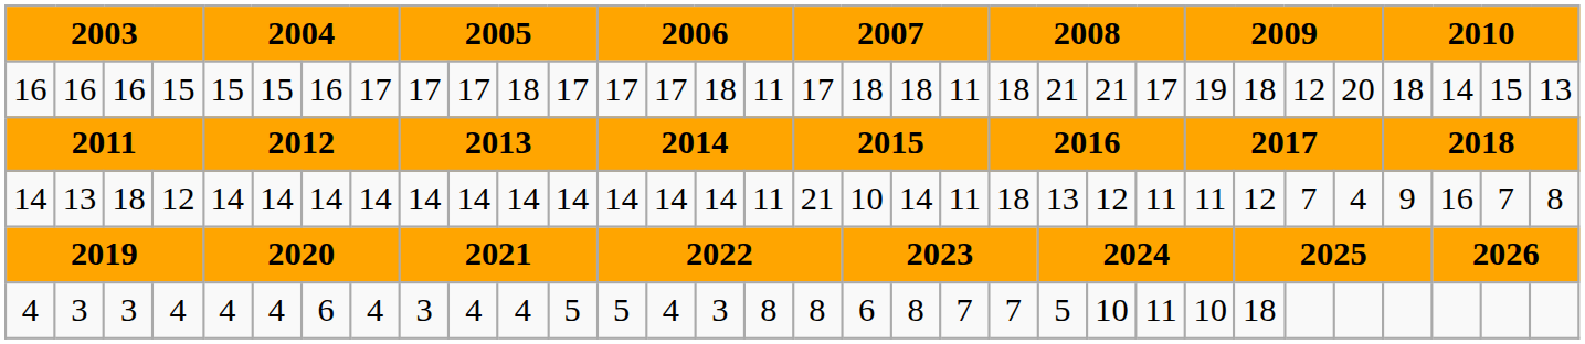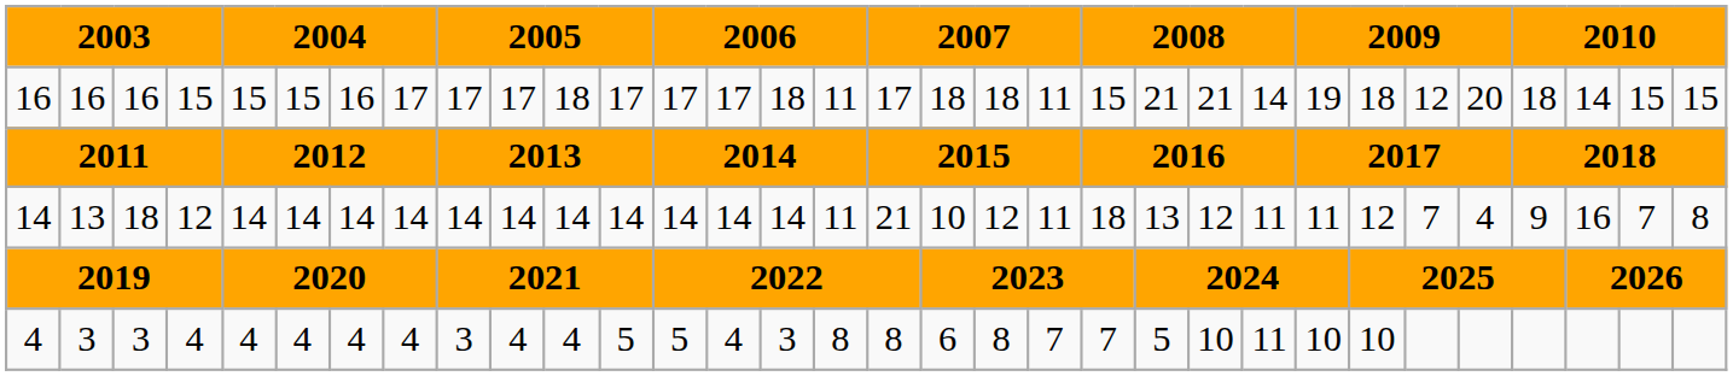row 2 | column 21: 18 -> 15
row 2 | column 24: 17 -> 14
row 2 | column 32: 13 -> 15
row 4 | column 19: 14 -> 12
row 6 | column 7: 6 -> 4
row 6 | column 26: 18 -> 10
